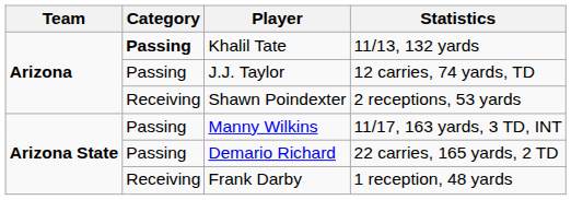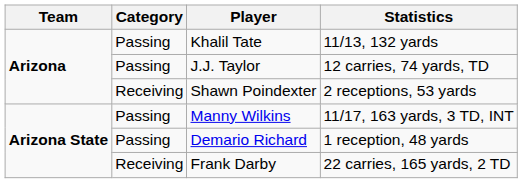Khalil Tate | Category: bold -> normal
Demario Richard | Statistics: 22 carries, 165 yards, 2 TD -> 1 reception, 48 yards
Frank Darby | Statistics: 1 reception, 48 yards -> 22 carries, 165 yards, 2 TD
